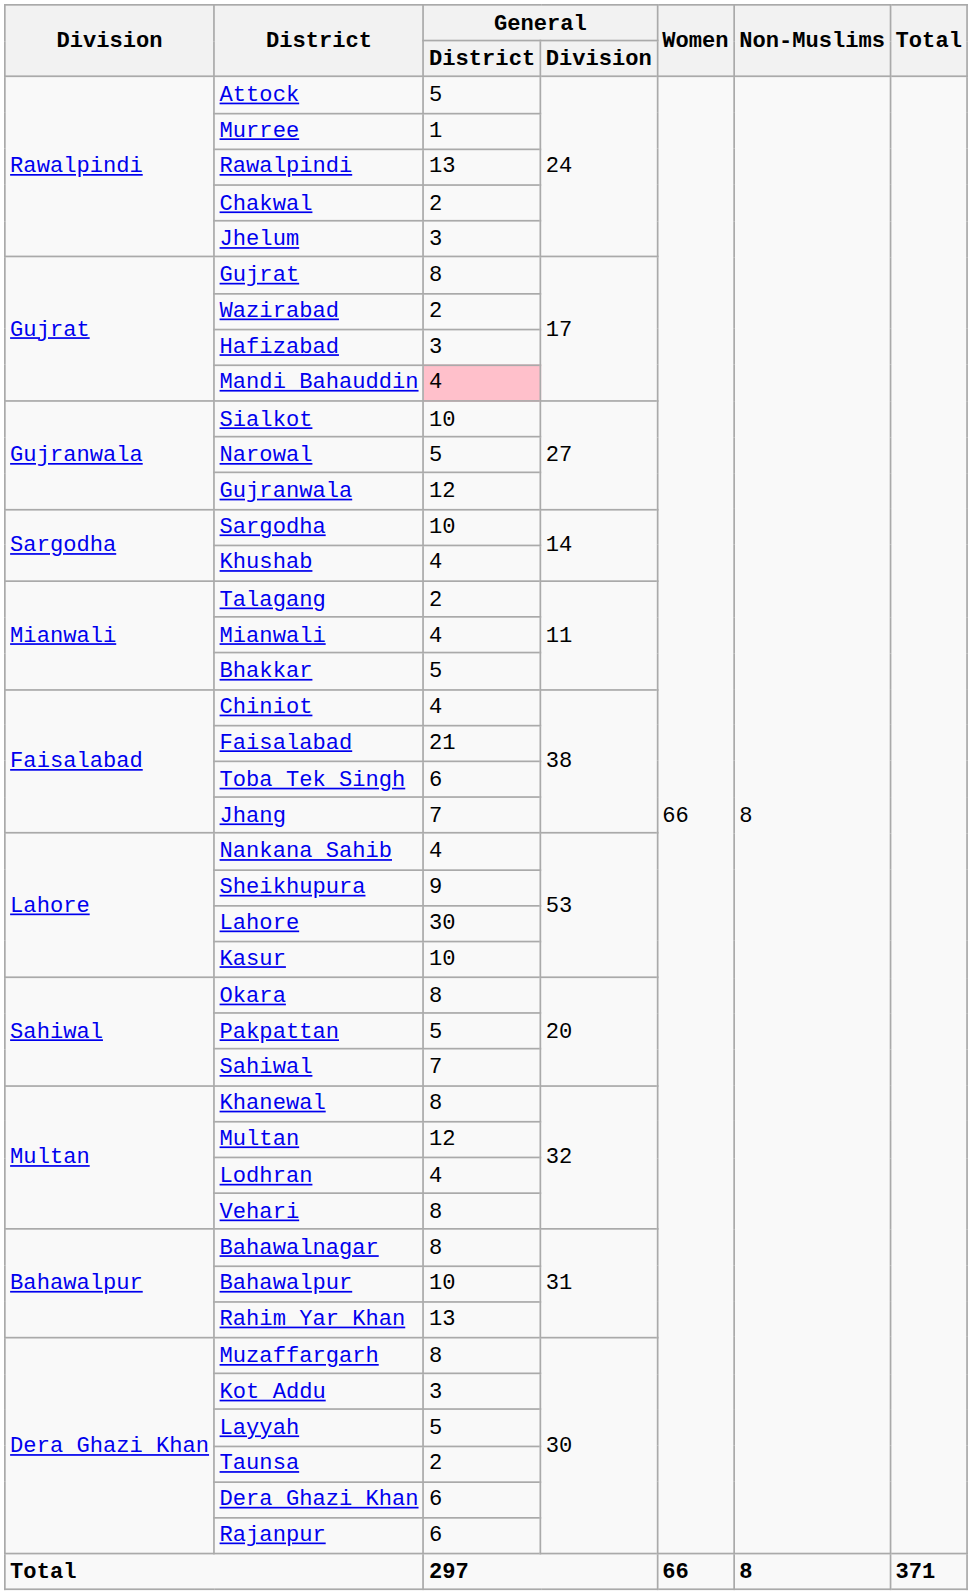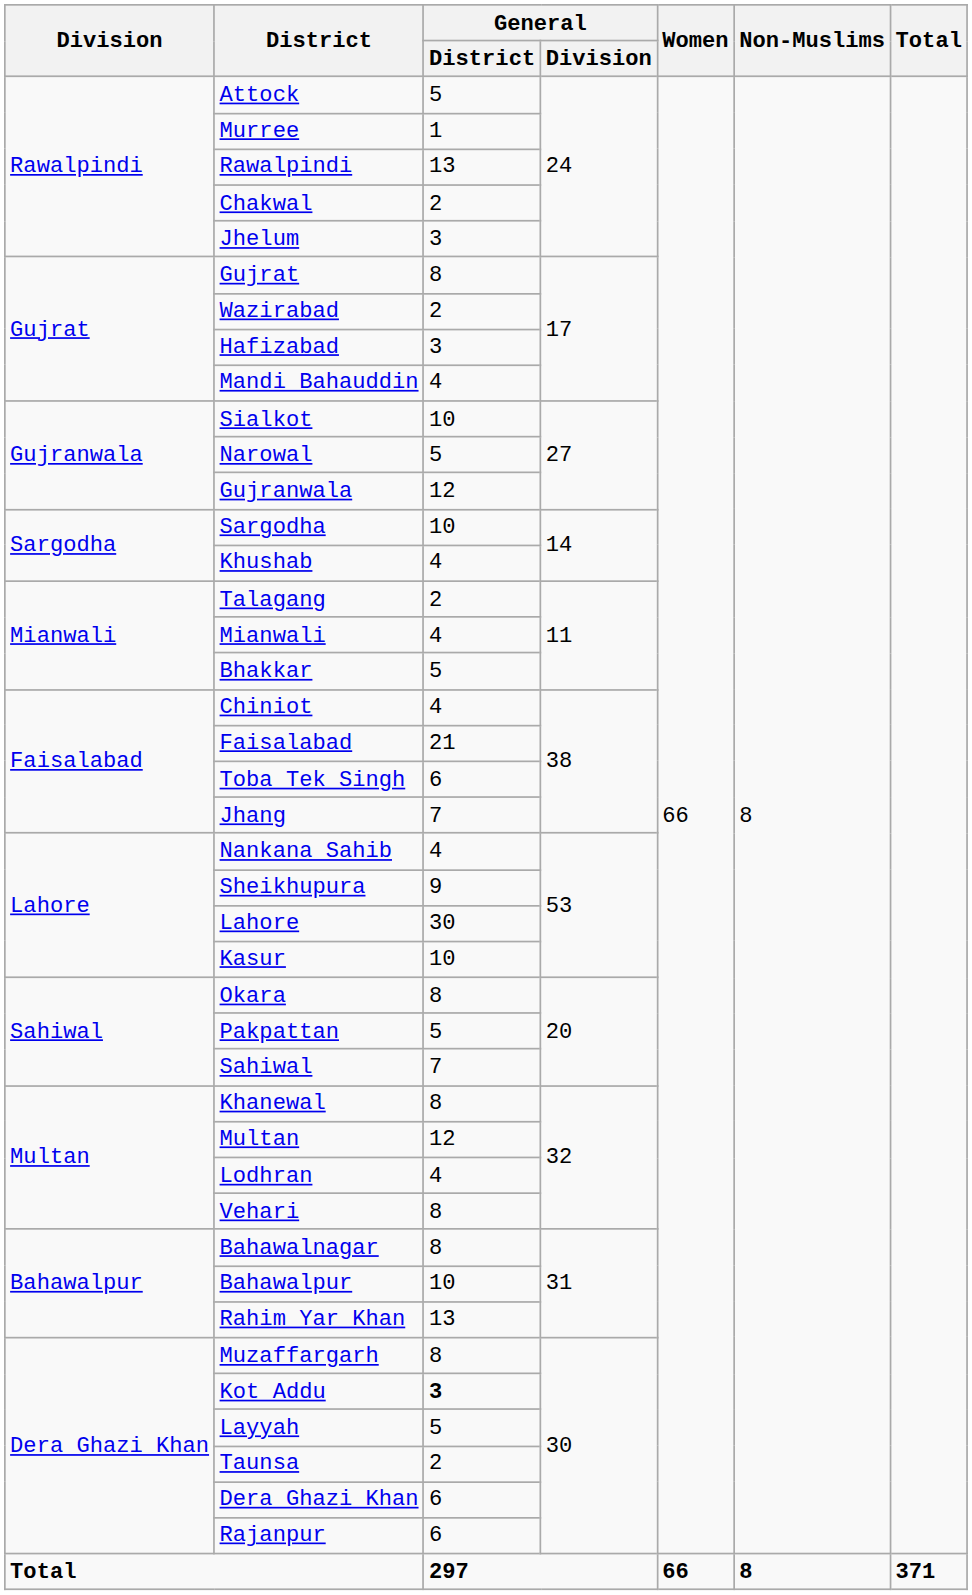Mandi Bahauddin | General / District: pink background -> no background
Kot Addu | General / District: normal -> bold
